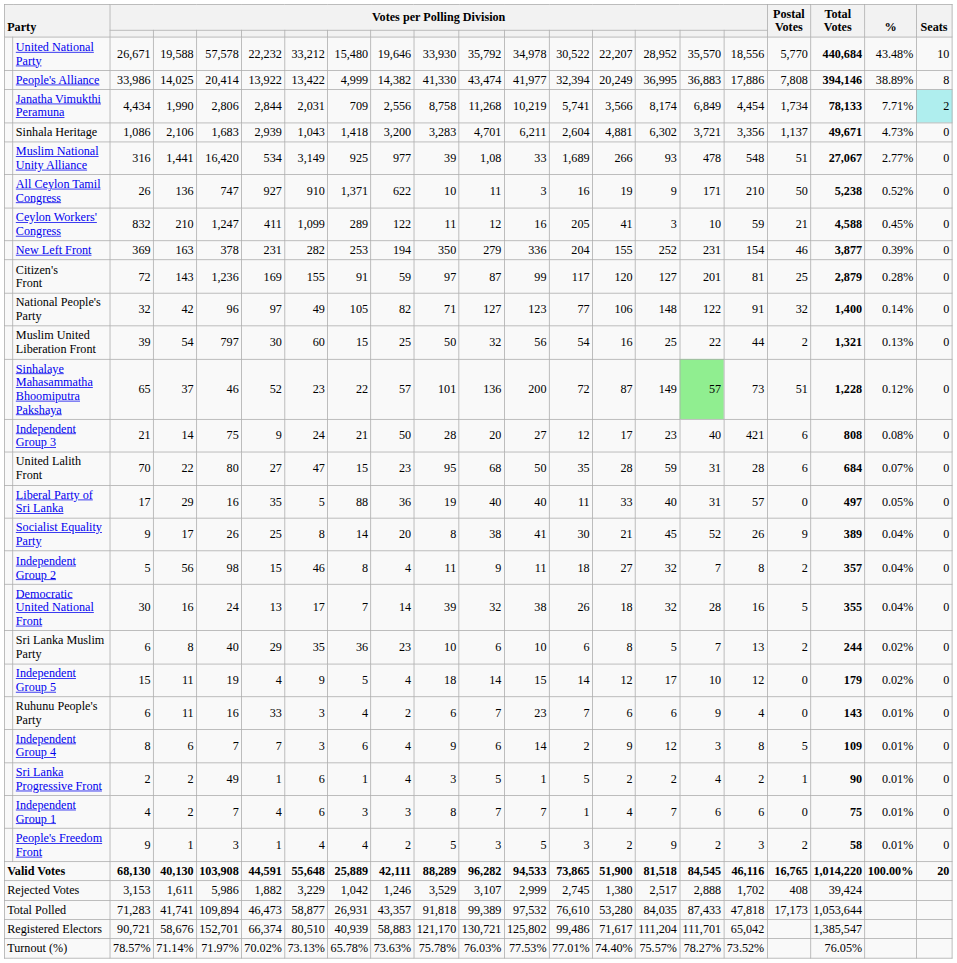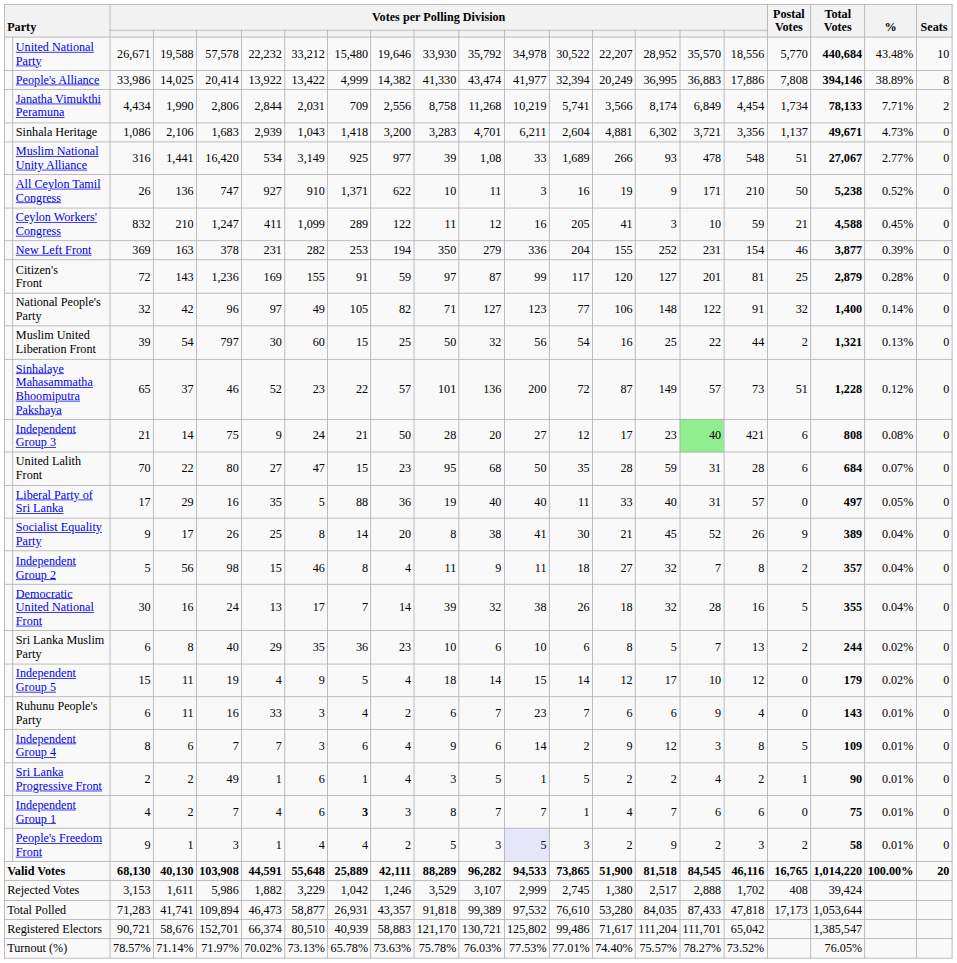Janatha Vimukthi Peramuna | Seats: paleturquoise background -> no background
Sinhalaye Mahasammatha Bhoomiputra Pakshaya | column 16: lightgreen background -> no background
Independent Group 3 | column 16: no background -> lightgreen background
Independent Group 1 | column 8: normal -> bold
People's Freedom Front | column 12: no background -> lavender background
